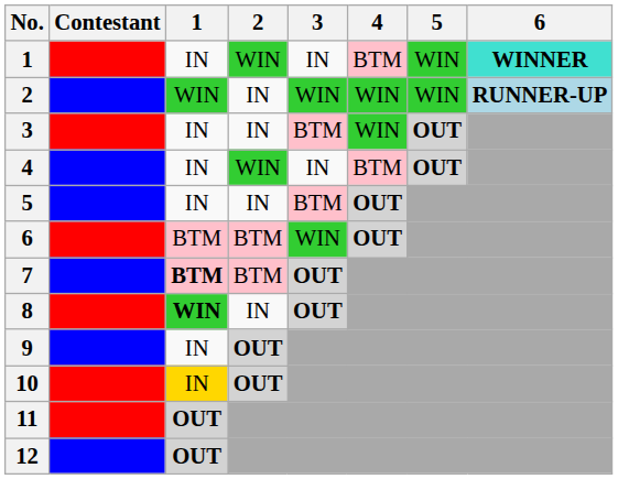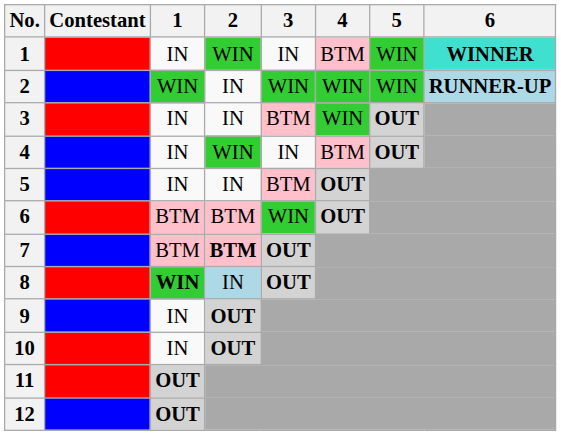7 | 1: bold -> normal
7 | 2: normal -> bold
8 | 2: no background -> lightblue background
10 | 1: gold background -> no background
